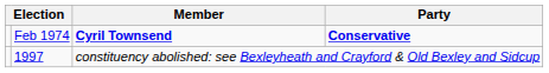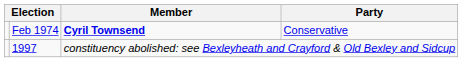Feb 1974 | Party: bold -> normal
